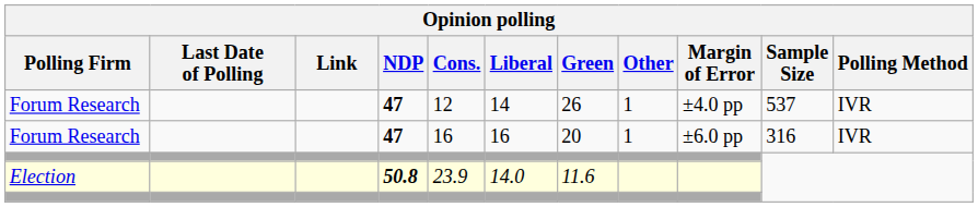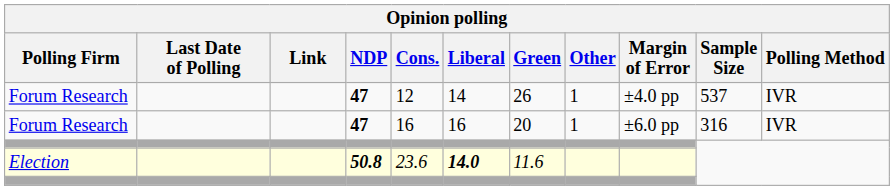Election | Cons.: 23.9 -> 23.6
Election | Liberal: normal -> bold
